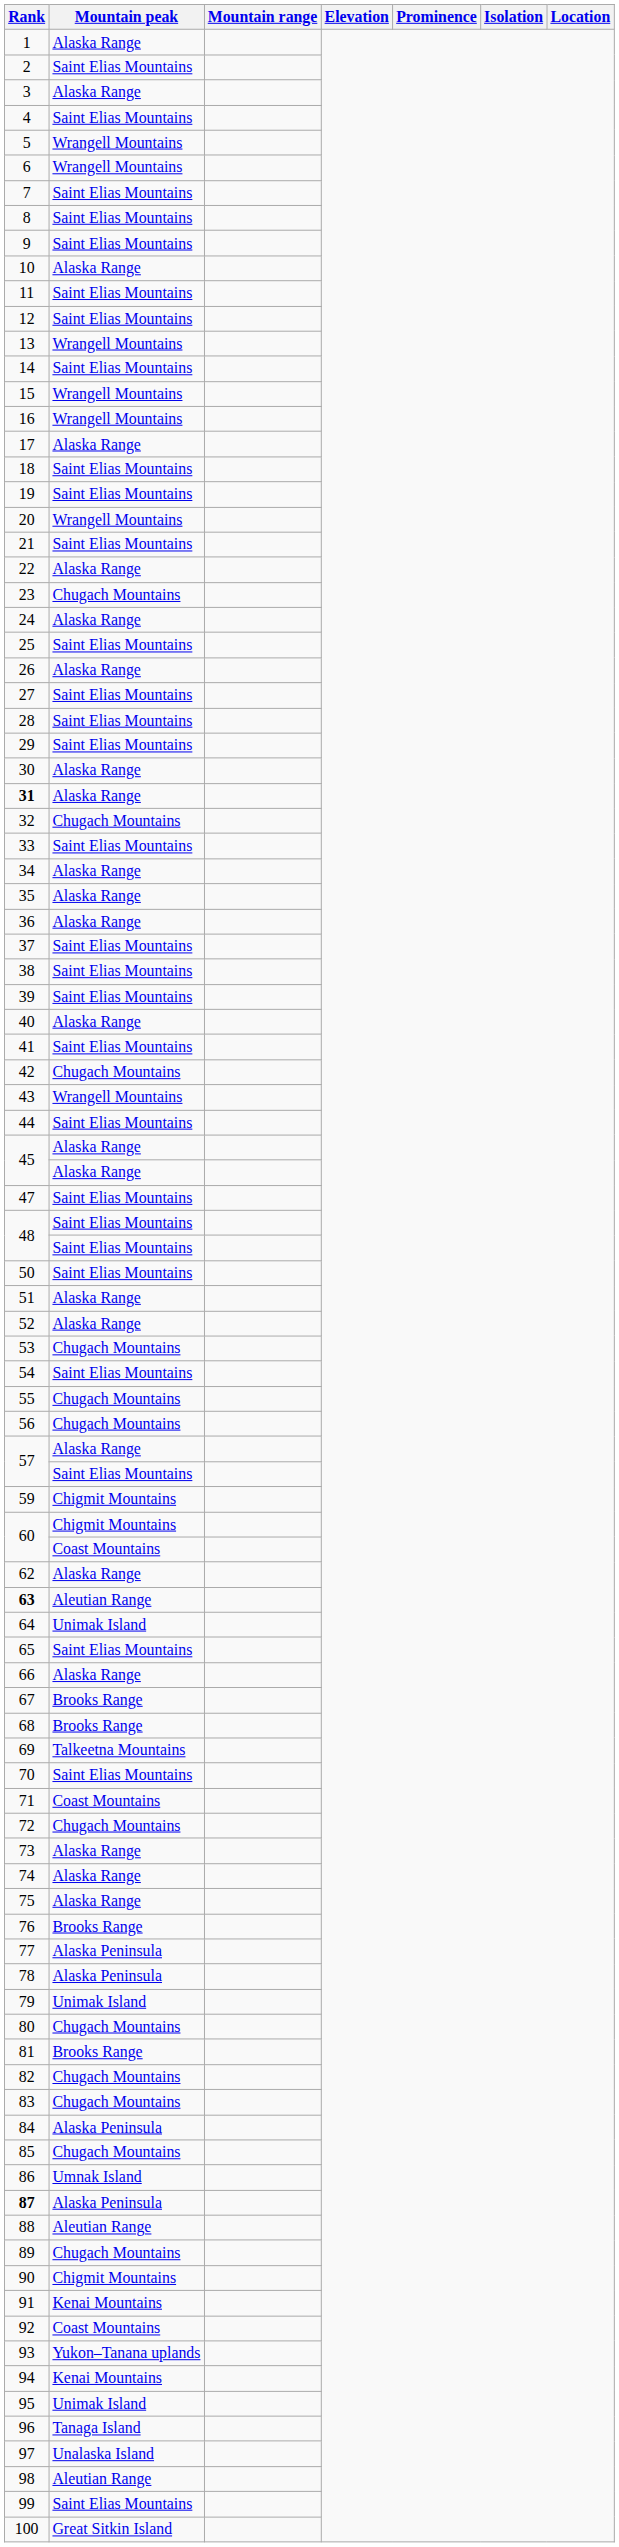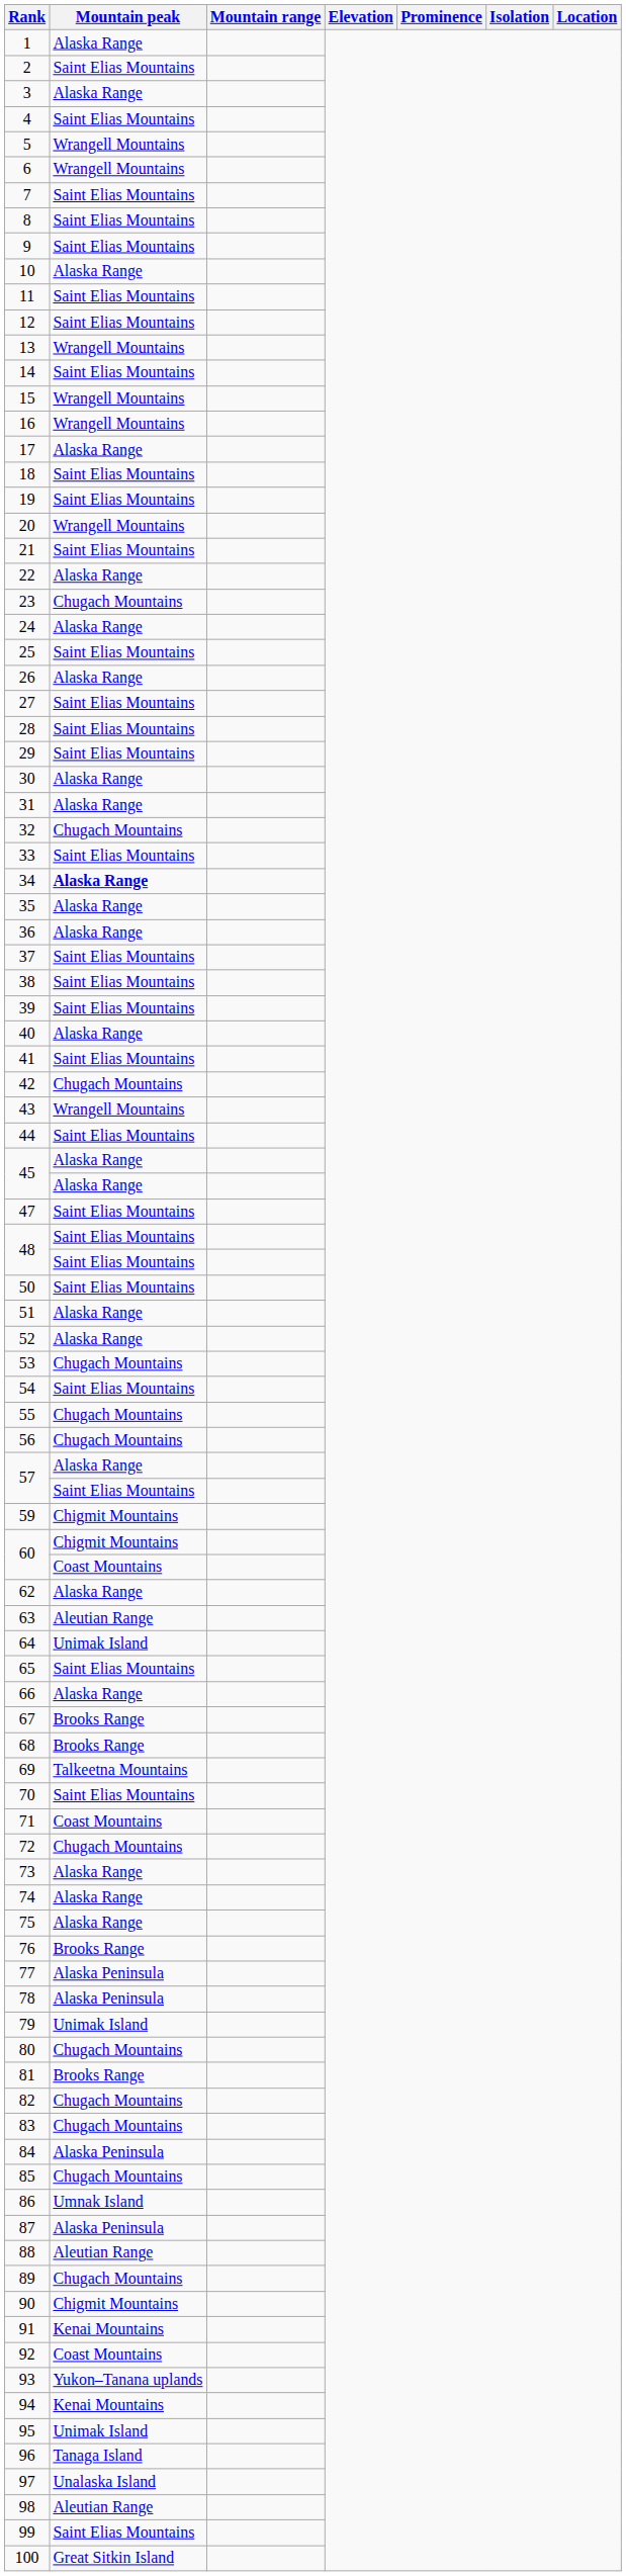31 | Rank: bold -> normal
34 | Mountain peak: normal -> bold
63 | Rank: bold -> normal
87 | Rank: bold -> normal
